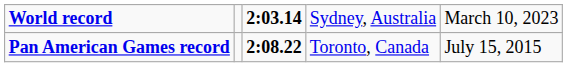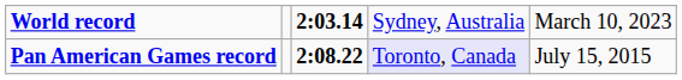Pan American Games record | column 4: no background -> lavender background
